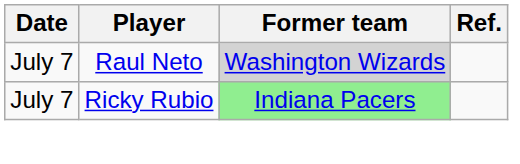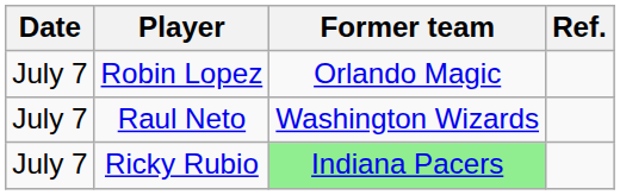+ row: July 7 | Robin Lopez | Orlando Magic
Raul Neto | Former team: lightgrey background -> no background
